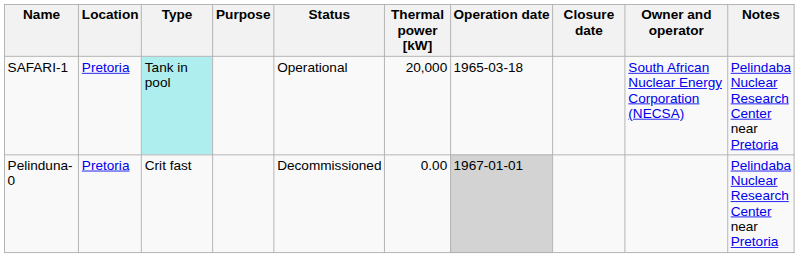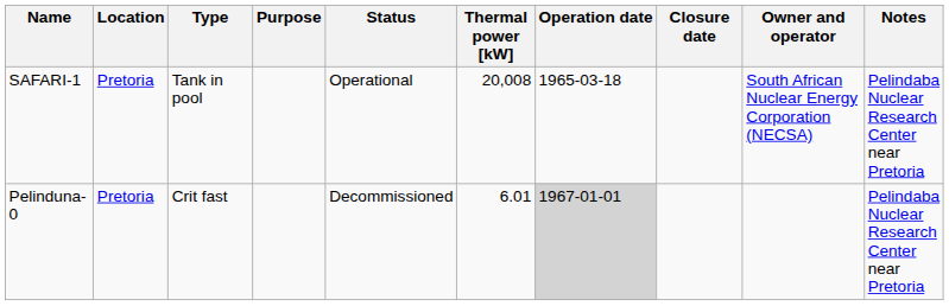SAFARI-1 | Type: paleturquoise background -> no background
SAFARI-1 | Thermal power [kW]: 20,000 -> 20,008
Pelinduna-0 | Thermal power [kW]: 0.00 -> 6.01
